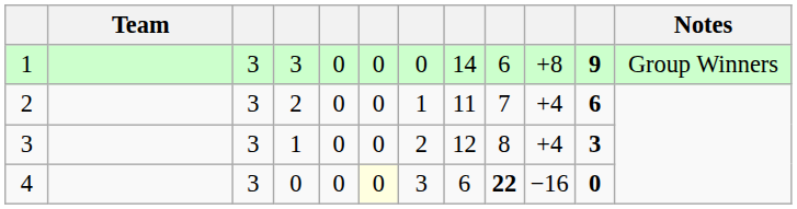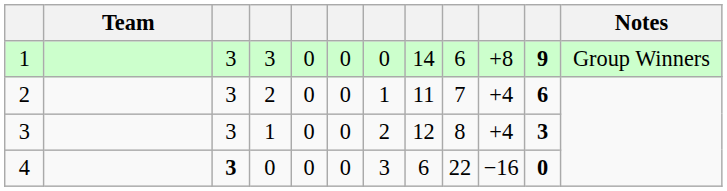4 | column 3: normal -> bold
4 | column 6: lightyellow background -> no background
4 | column 9: bold -> normal
